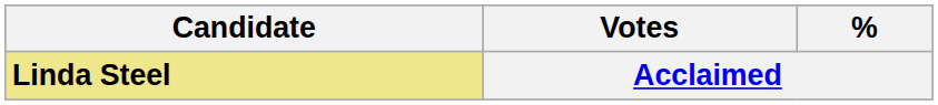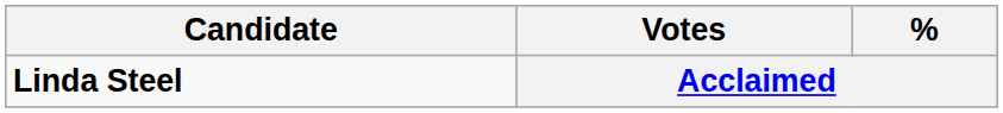Acclaimed | Candidate: khaki background -> no background
